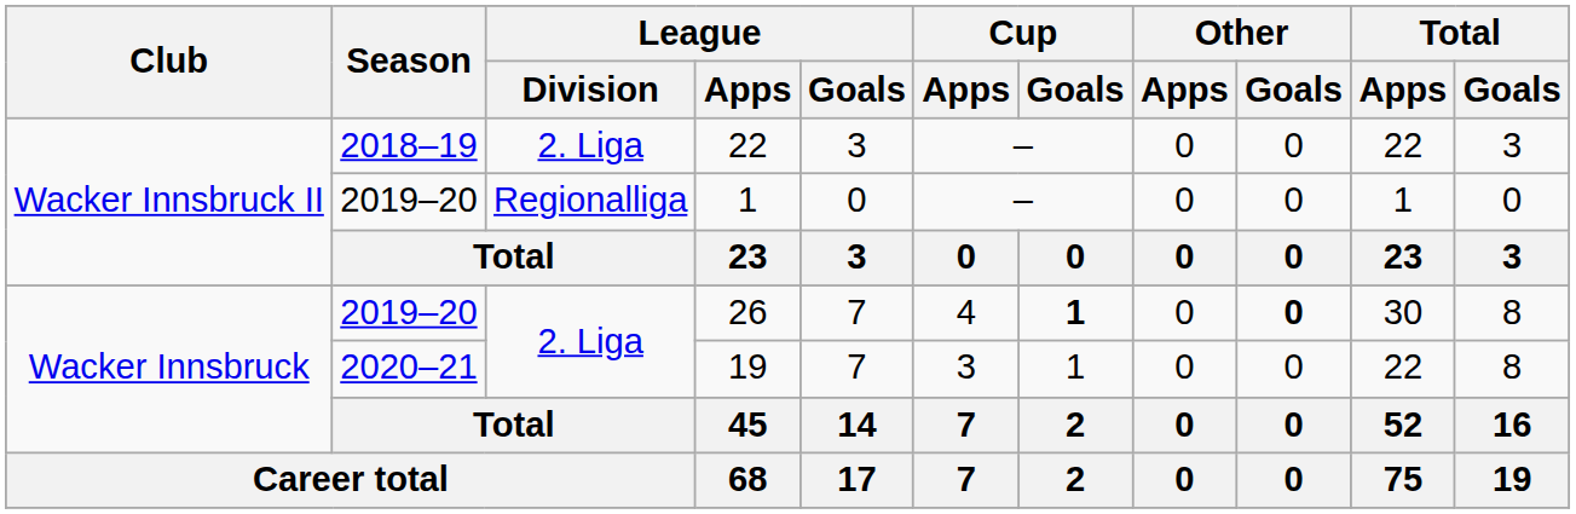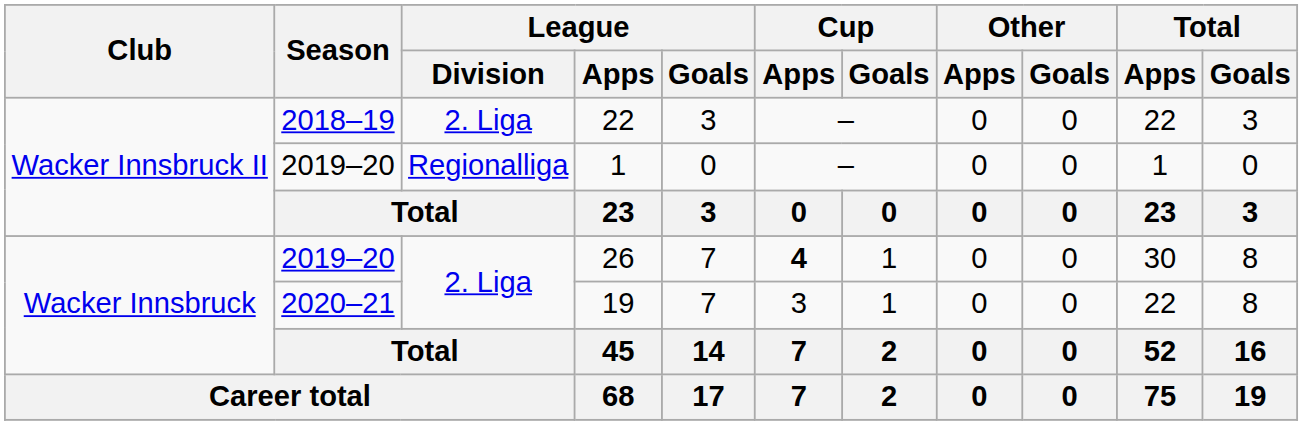26 | Cup / Apps: normal -> bold
26 | Cup / Goals: bold -> normal
26 | Other / Goals: bold -> normal
